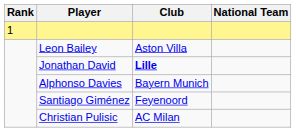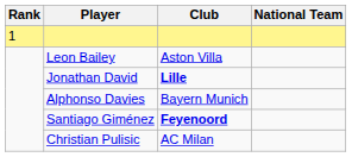Santiago Giménez | Club: normal -> bold
